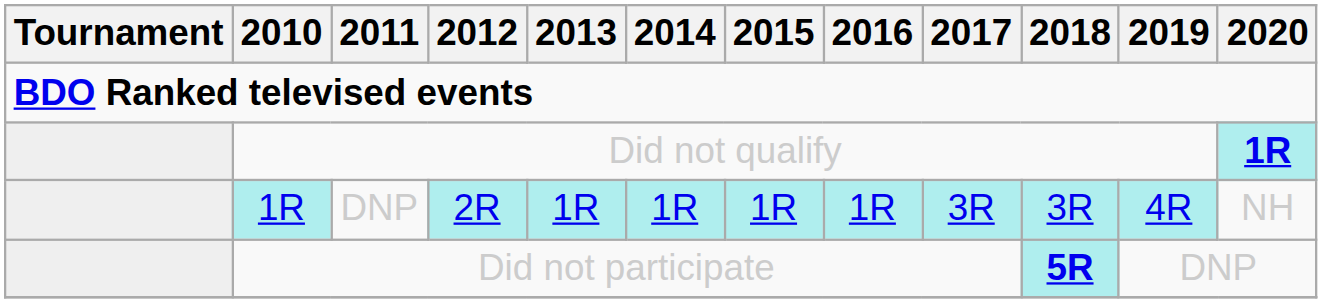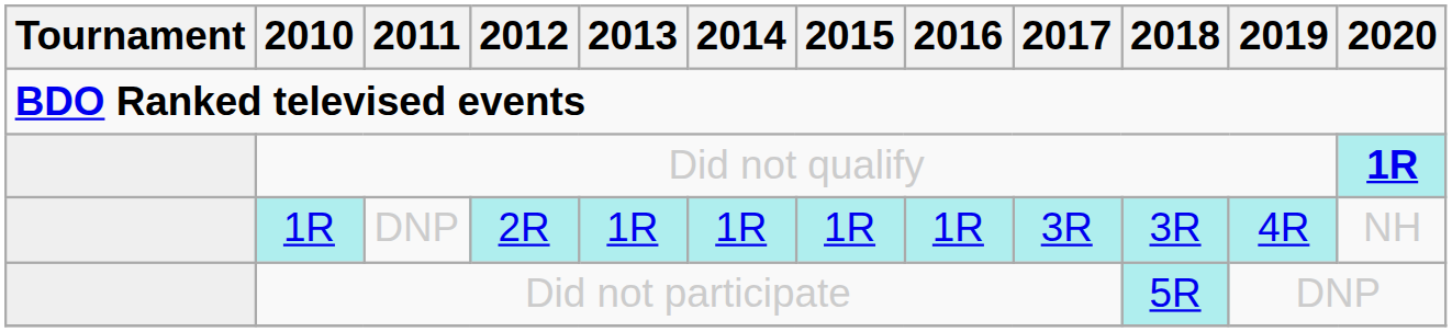Did not participate | 2018: bold -> normal
